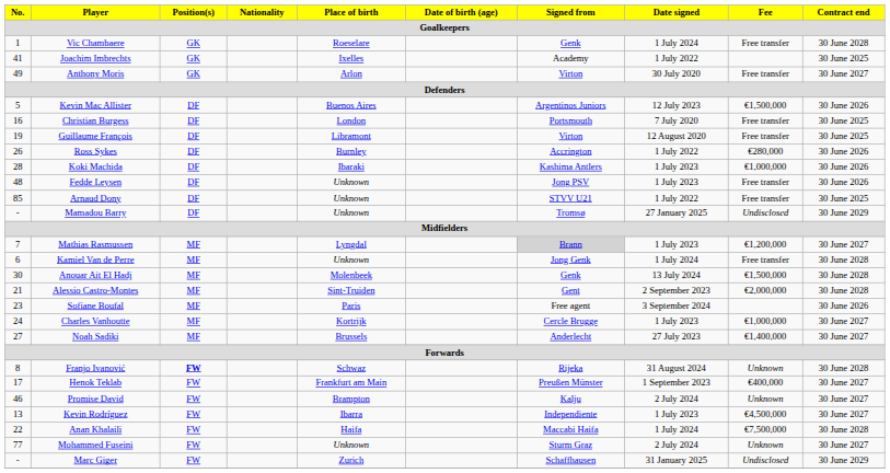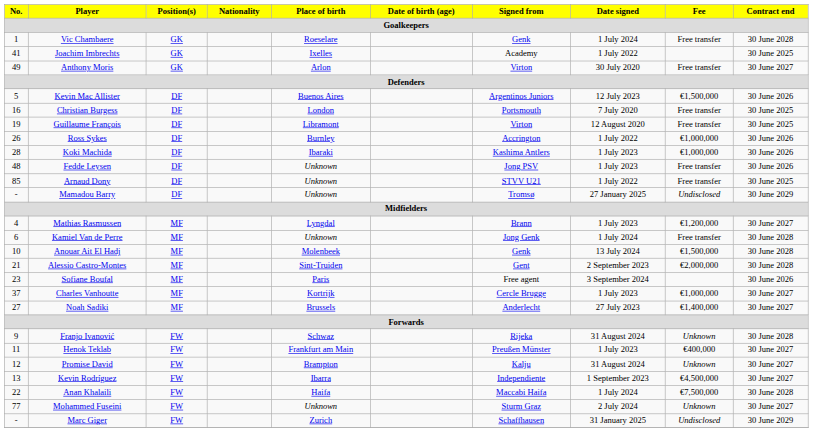Ross Sykes | Fee: €280,000 -> €1,000,000
Mathias Rasmussen | No.: 7 -> 4
Mathias Rasmussen | Signed from: lightgrey background -> no background
Anouar Ait El Hadj | No.: 30 -> 10
Charles Vanhoutte | No.: 24 -> 37
Franjo Ivanović | No.: 8 -> 9
Franjo Ivanović | Position(s): bold -> normal
Henok Teklab | No.: 17 -> 11
Henok Teklab | Date signed: 1 September 2023 -> 1 July 2023
Promise David | No.: 46 -> 12
Promise David | Date signed: 2 July 2024 -> 31 August 2024
Kevin Rodríguez | Date signed: 1 July 2023 -> 1 September 2023
